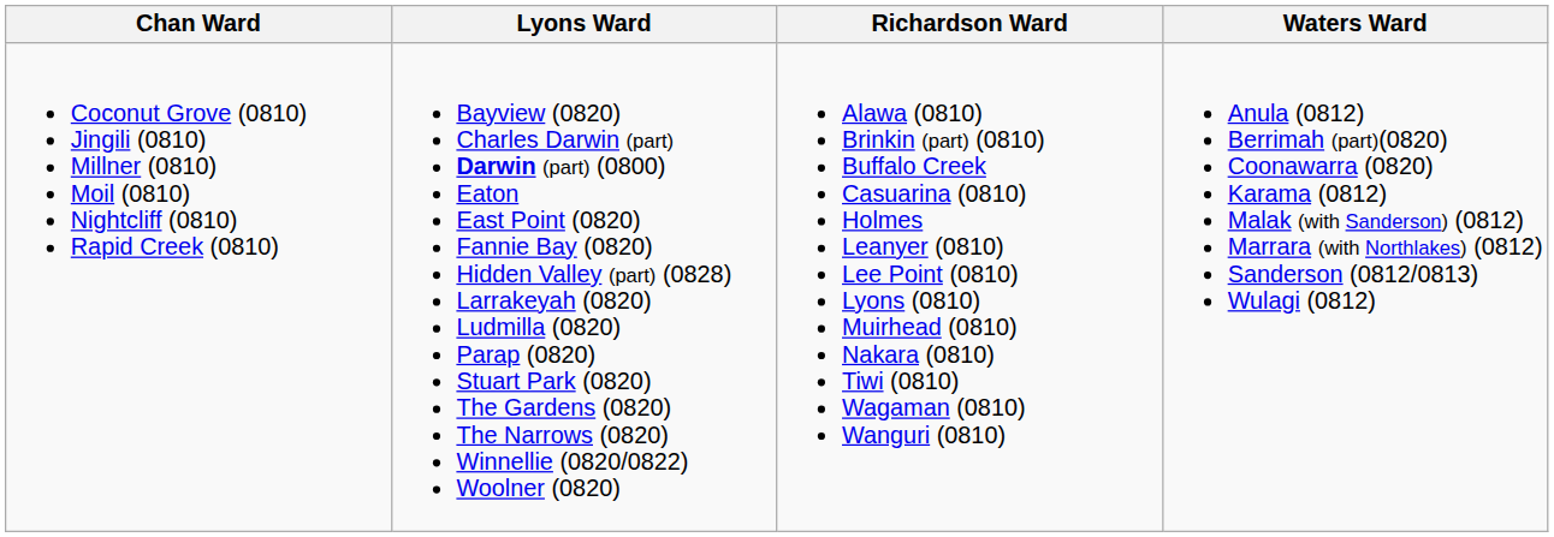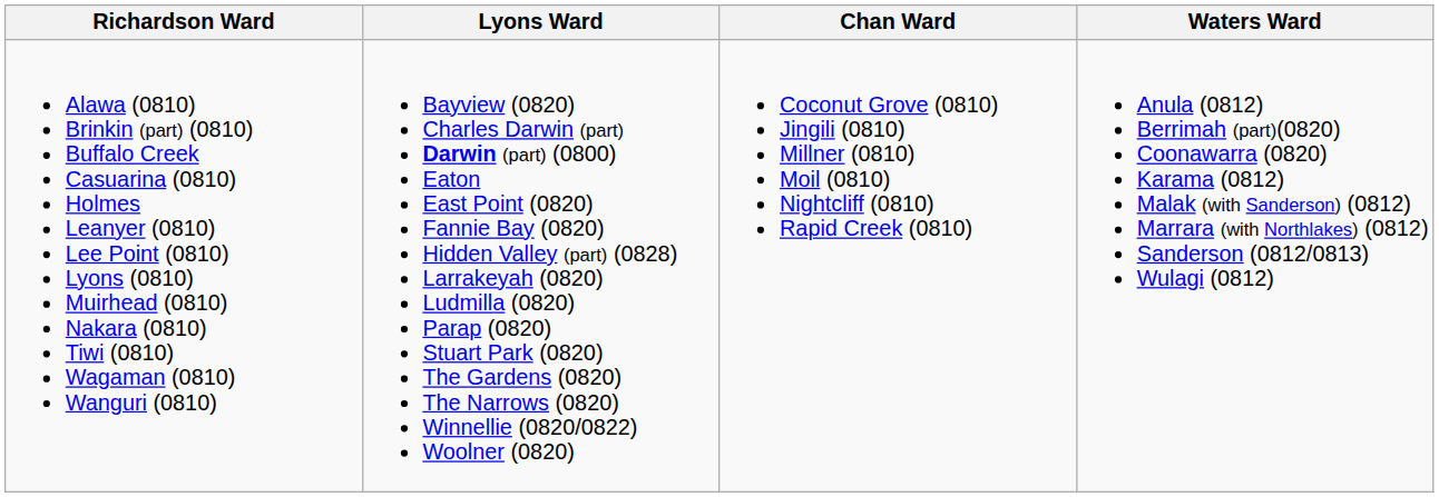columns swapped: Chan Ward <-> Richardson Ward
